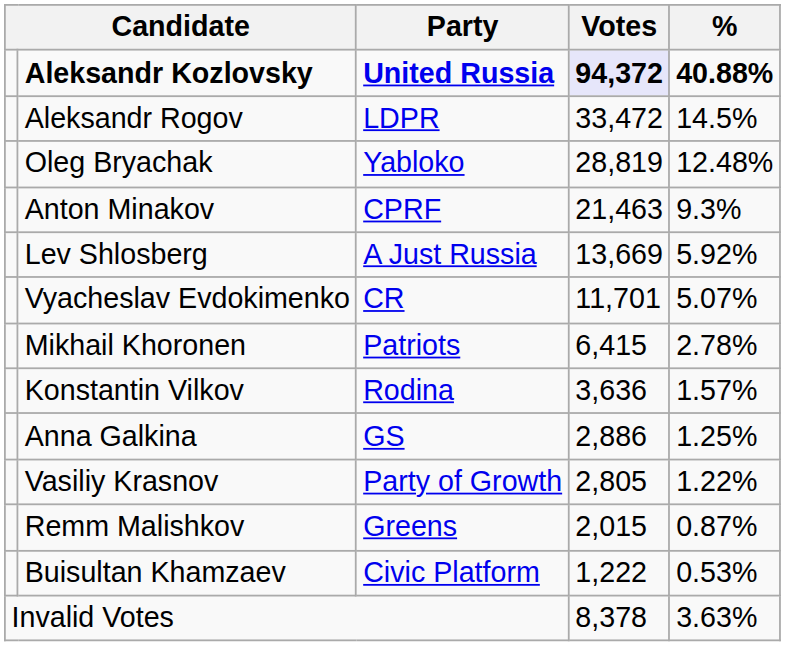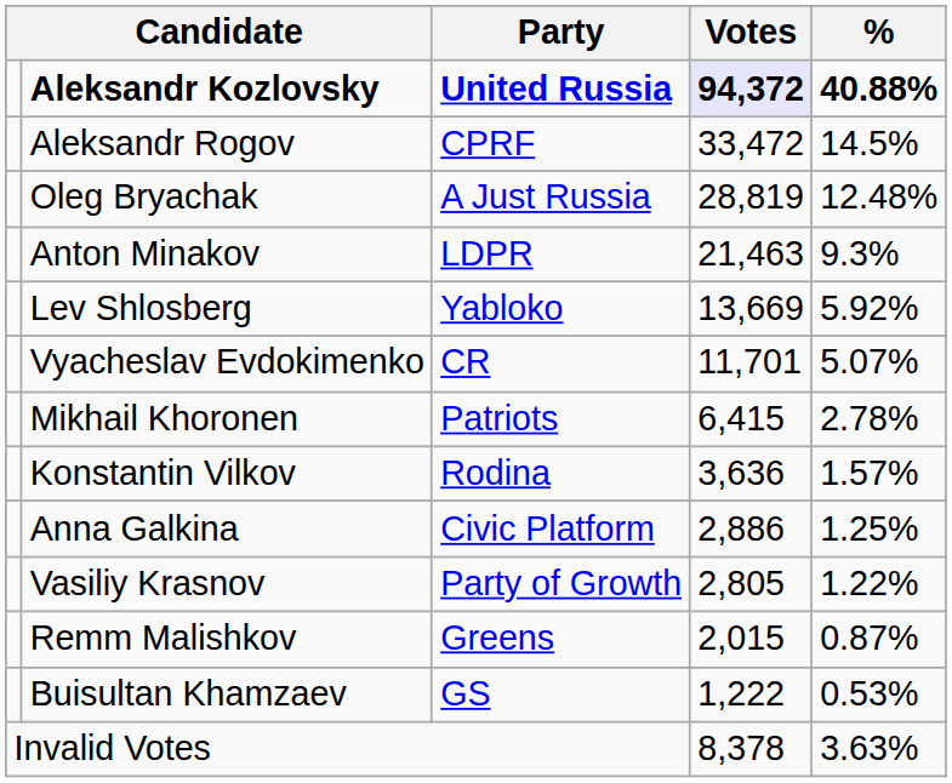Aleksandr Rogov | Party: LDPR -> CPRF
Oleg Bryachak | Party: Yabloko -> A Just Russia
Anton Minakov | Party: CPRF -> LDPR
Lev Shlosberg | Party: A Just Russia -> Yabloko
Anna Galkina | Party: GS -> Civic Platform
Buisultan Khamzaev | Party: Civic Platform -> GS
